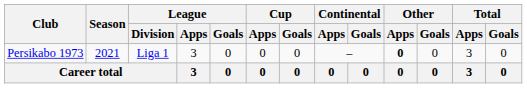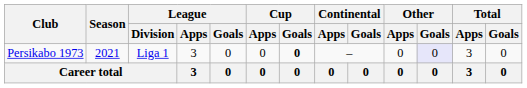Persikabo 1973 | Cup / Goals: normal -> bold
Persikabo 1973 | Other / Apps: bold -> normal
Persikabo 1973 | Other / Goals: no background -> lavender background
